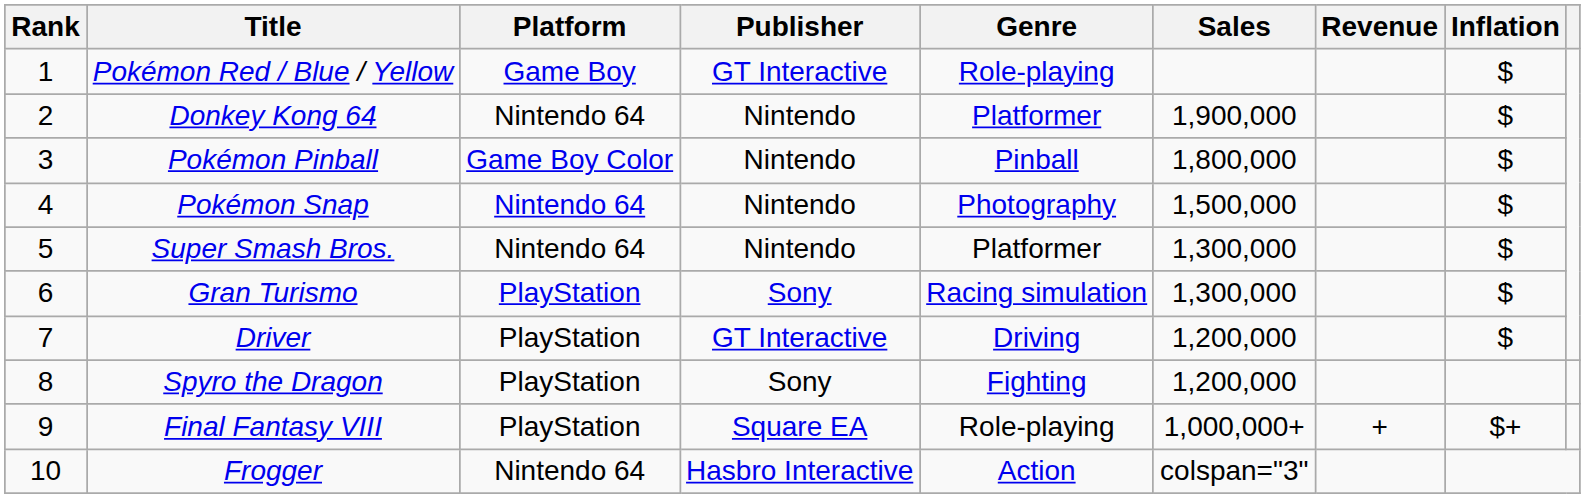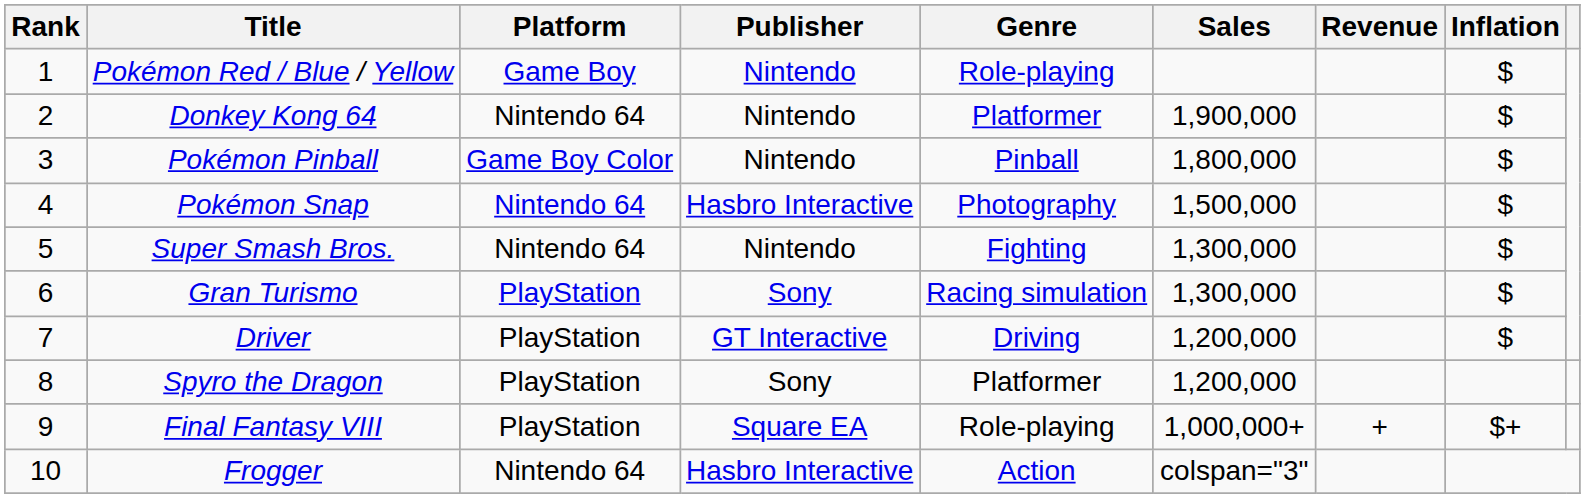Pokémon Red / Blue / Yellow | Publisher: GT Interactive -> Nintendo
Pokémon Snap | Publisher: Nintendo -> Hasbro Interactive
Super Smash Bros. | Genre: Platformer -> Fighting
Spyro the Dragon | Genre: Fighting -> Platformer
